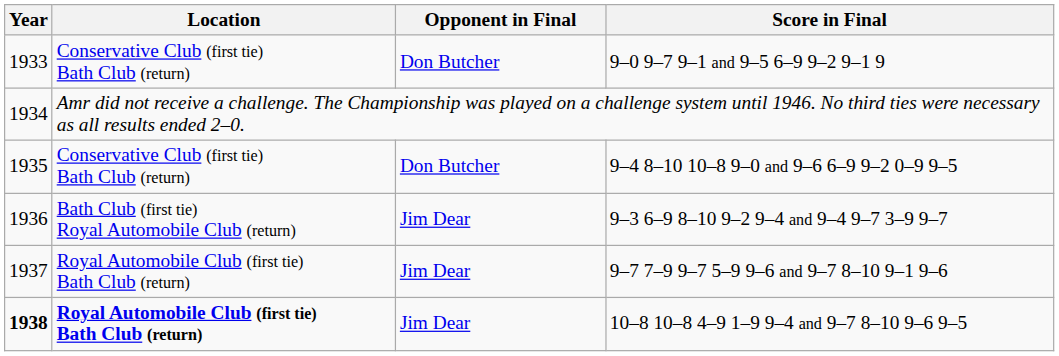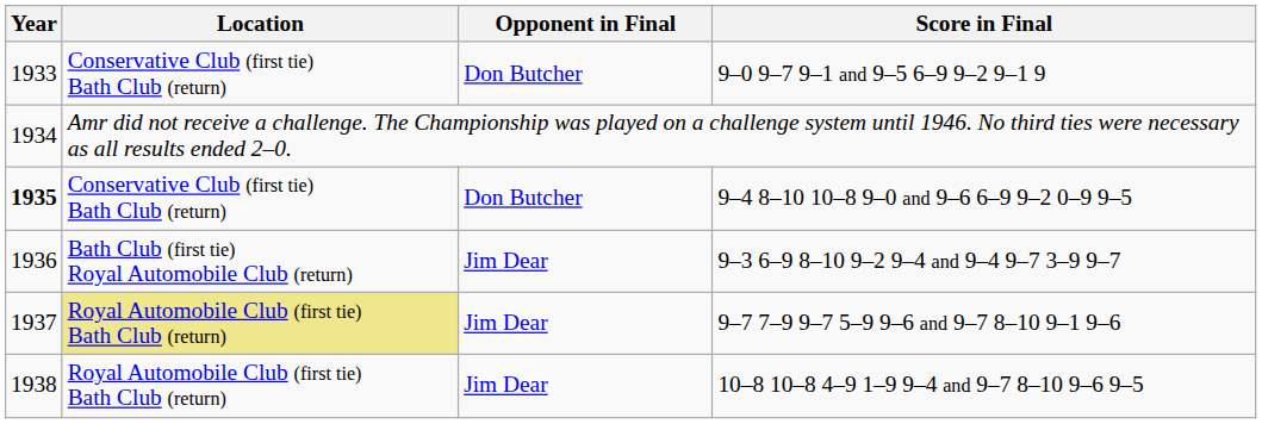9–4 8–10 10–8 9–0 and 9–6 6–9 9–2 0–9 9–5 | Year: normal -> bold
9–7 7–9 9–7 5–9 9–6 and 9–7 8–10 9–1 9–6 | Location: no background -> khaki background
10–8 10–8 4–9 1–9 9–4 and 9–7 8–10 9–6 9–5 | Year: bold -> normal
10–8 10–8 4–9 1–9 9–4 and 9–7 8–10 9–6 9–5 | Location: bold -> normal
